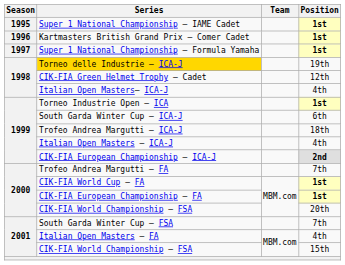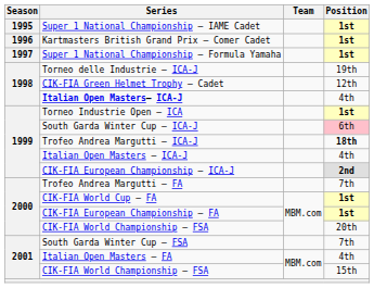Torneo delle Industrie – ICA-J | Series: gold background -> no background
Italian Open Masters– ICA-J | Series: normal -> bold
South Garda Winter Cup – ICA-J | Position: no background -> pink background
Trofeo Andrea Margutti – ICA-J | Position: normal -> bold
